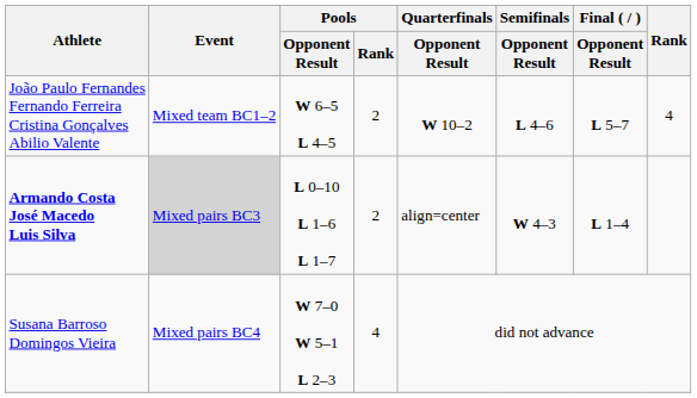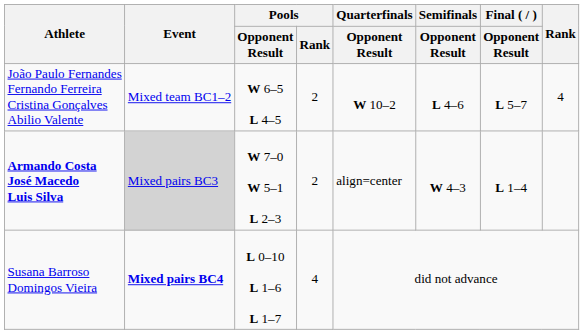Armando Costa José Macedo Luis Silva | Pools / Opponent Result: L 0–10 L 1–6 L 1–7 -> W 7–0 W 5–1 L 2–3
Susana Barroso Domingos Vieira | Event: normal -> bold
Susana Barroso Domingos Vieira | Pools / Opponent Result: W 7–0 W 5–1 L 2–3 -> L 0–10 L 1–6 L 1–7
